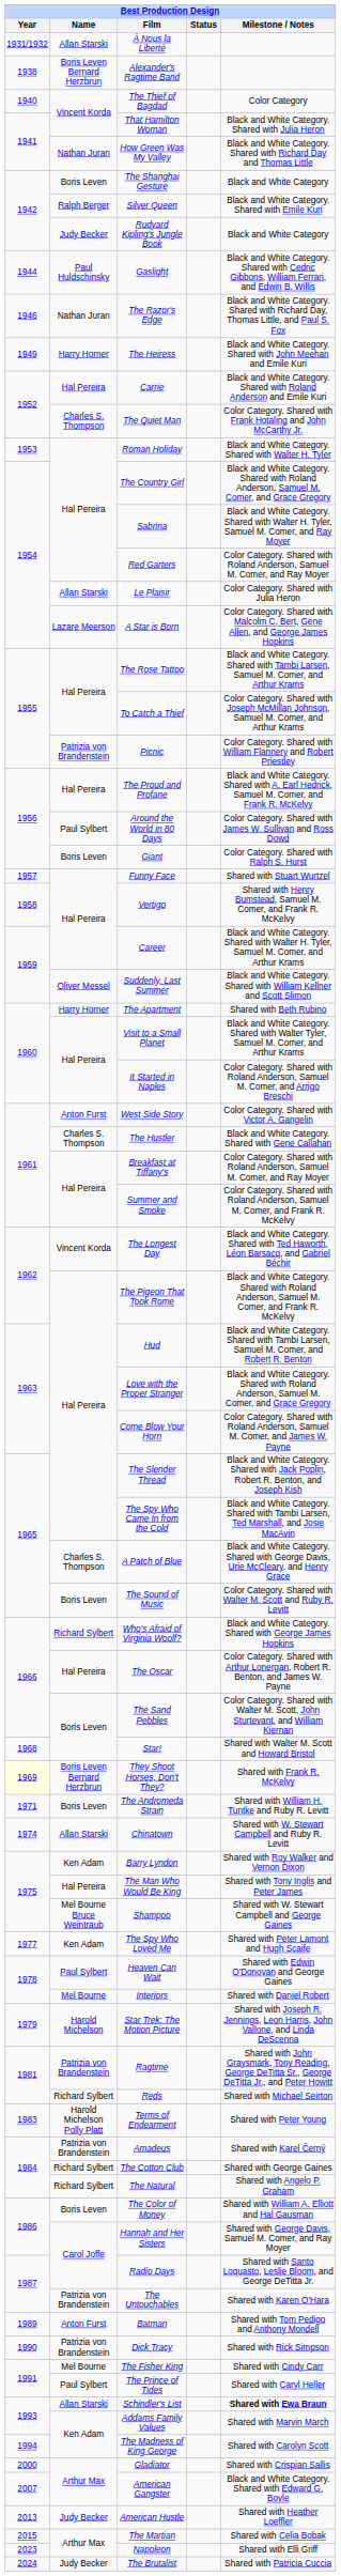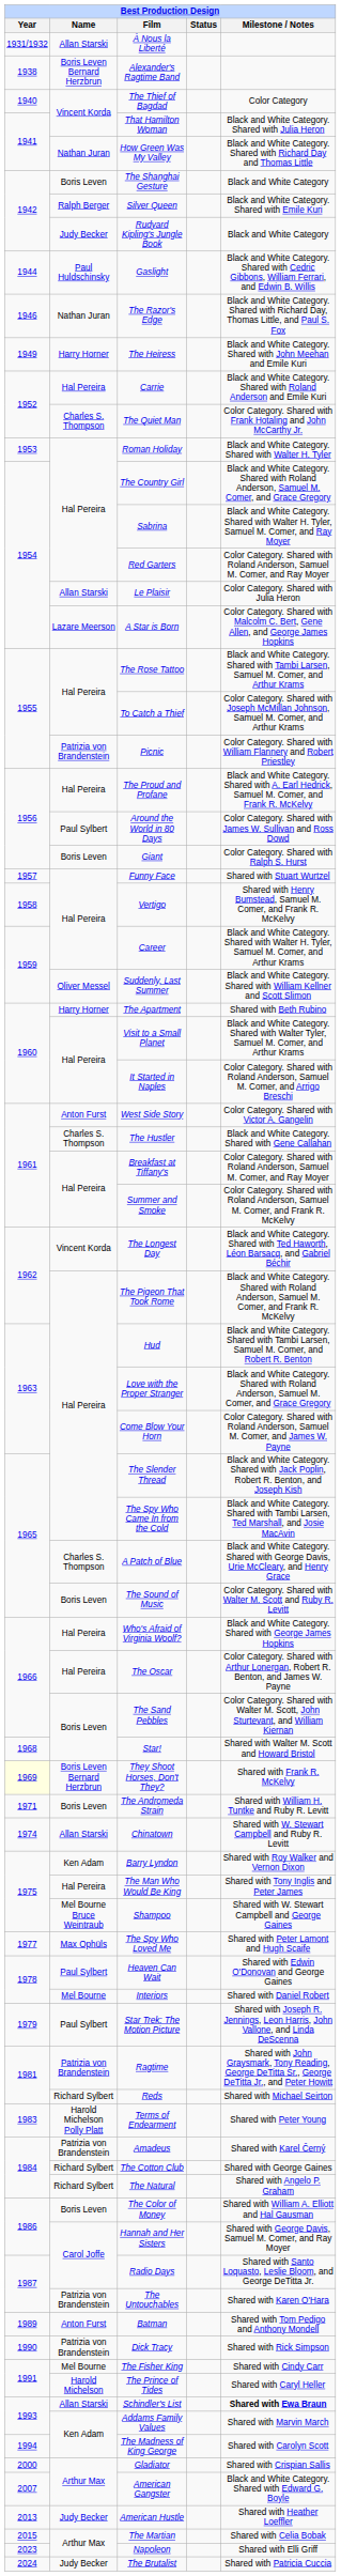Who's Afraid of Virginia Woolf? | Name: Richard Sylbert -> Hal Pereira
The Spy Who Loved Me | Name: Ken Adam -> Max Ophüls
Star Trek: The Motion Picture | Name: Harold Michelson -> Paul Sylbert
The Prince of Tides | Name: Paul Sylbert -> Harold Michelson
